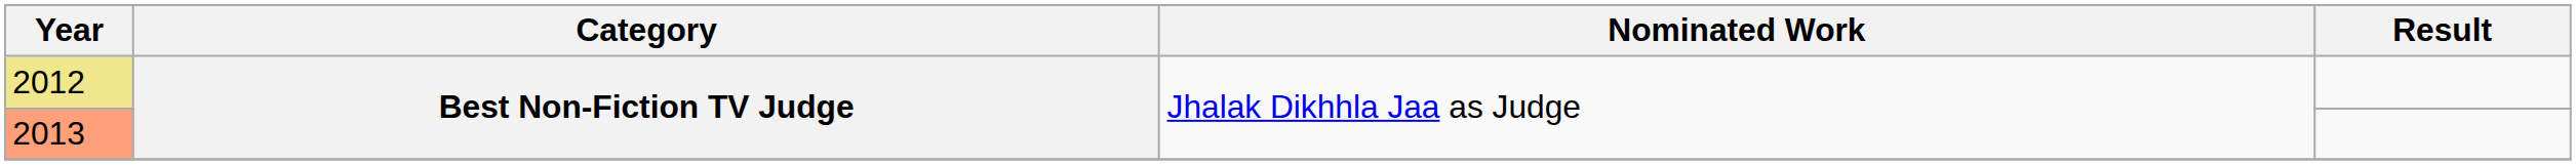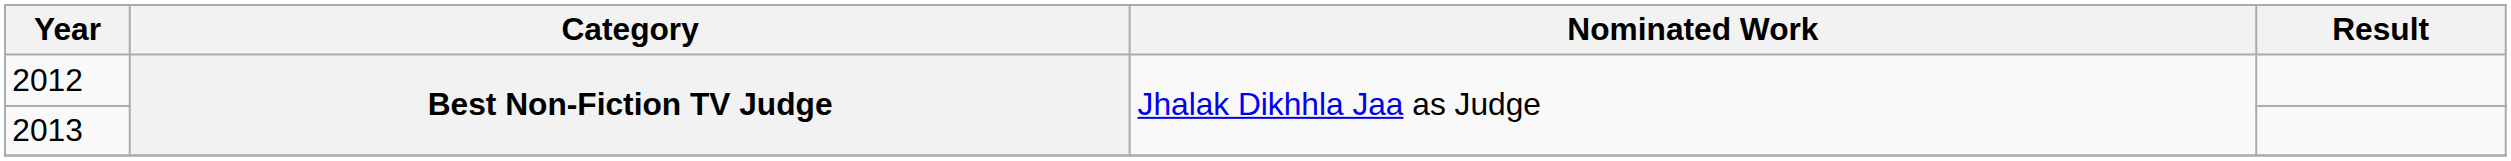2012 | Year: khaki background -> no background
2013 | Year: lightsalmon background -> no background
